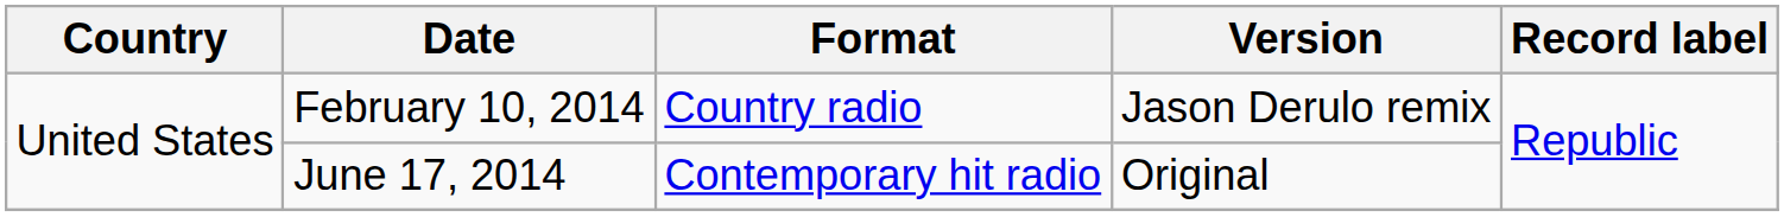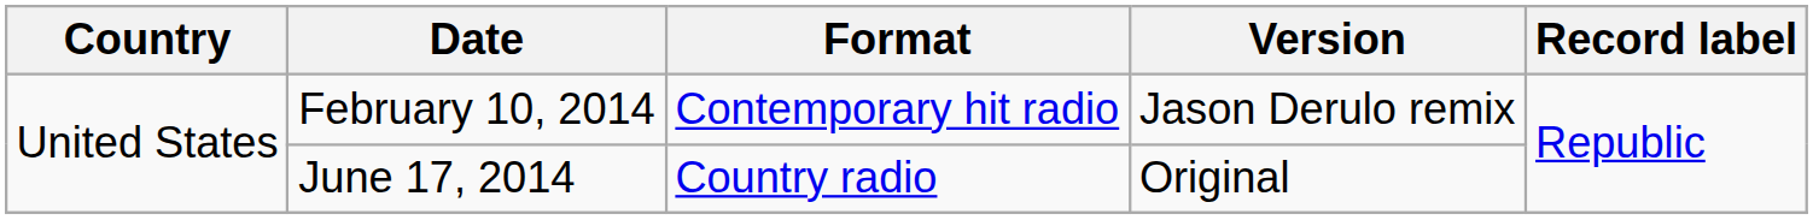February 10, 2014 | Format: Country radio -> Contemporary hit radio
June 17, 2014 | Format: Contemporary hit radio -> Country radio
